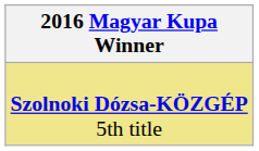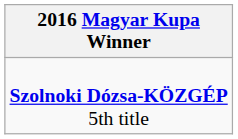row 2 | column 1: khaki background -> no background
